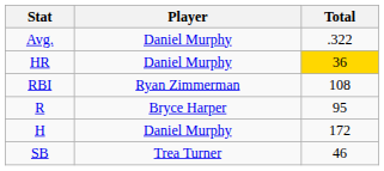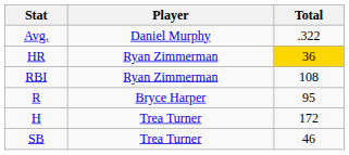HR | Player: Daniel Murphy -> Ryan Zimmerman
H | Player: Daniel Murphy -> Trea Turner
